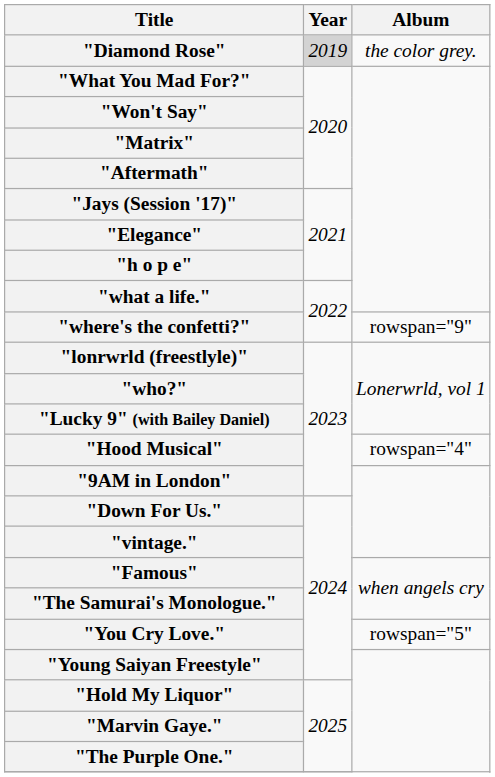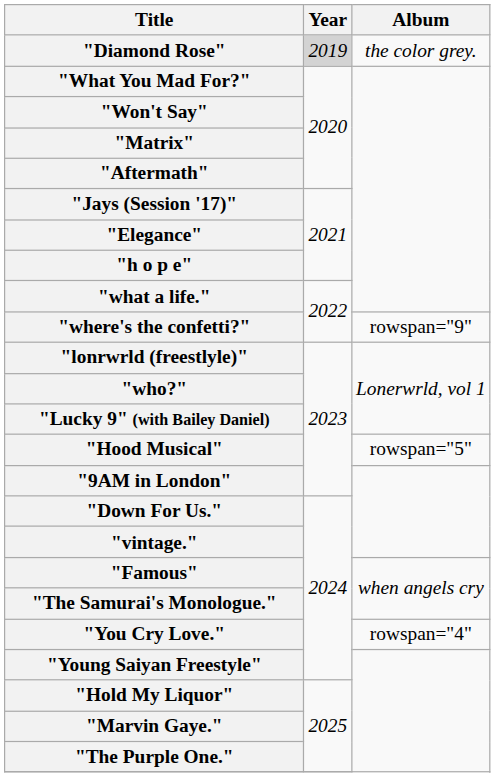"Hood Musical" | Album: rowspan="4" -> rowspan="5"
"You Cry Love." | Album: rowspan="5" -> rowspan="4"
